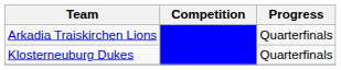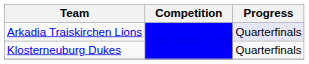Arkadia Traiskirchen Lions | Progress: no background -> lavender background
